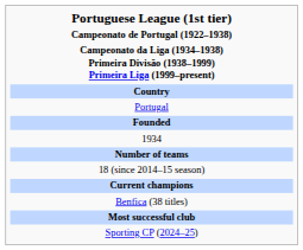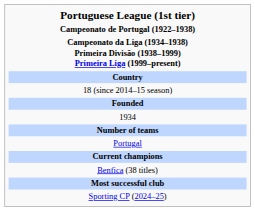row 5 | column 1: Portugal -> 18 (since 2014–15 season)
row 9 | column 1: 18 (since 2014–15 season) -> Portugal
